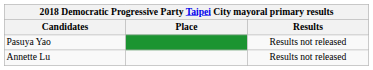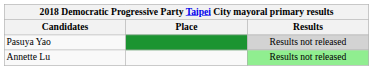Pasuya Yao | Results: no background -> lightgrey background
Annette Lu | Results: no background -> lightgreen background
